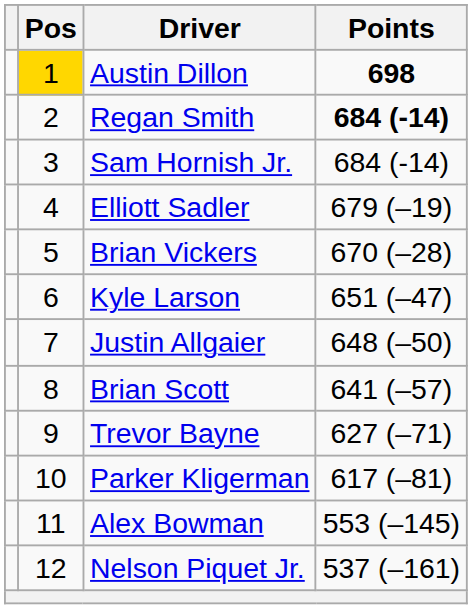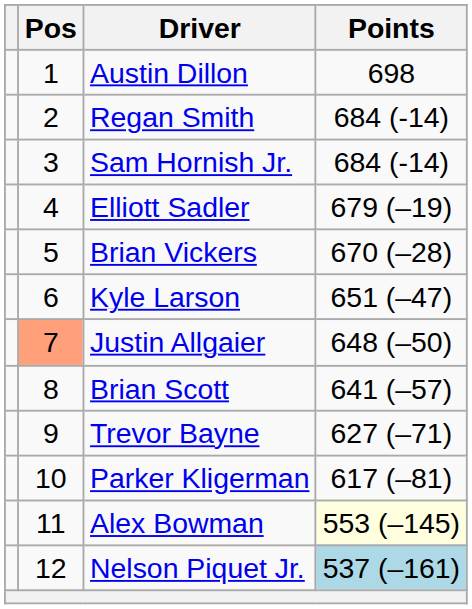Austin Dillon | Pos: gold background -> no background
Austin Dillon | Points: bold -> normal
Regan Smith | Points: bold -> normal
Justin Allgaier | Pos: no background -> lightsalmon background
Alex Bowman | Points: no background -> lightyellow background
Nelson Piquet Jr. | Points: no background -> lightblue background
